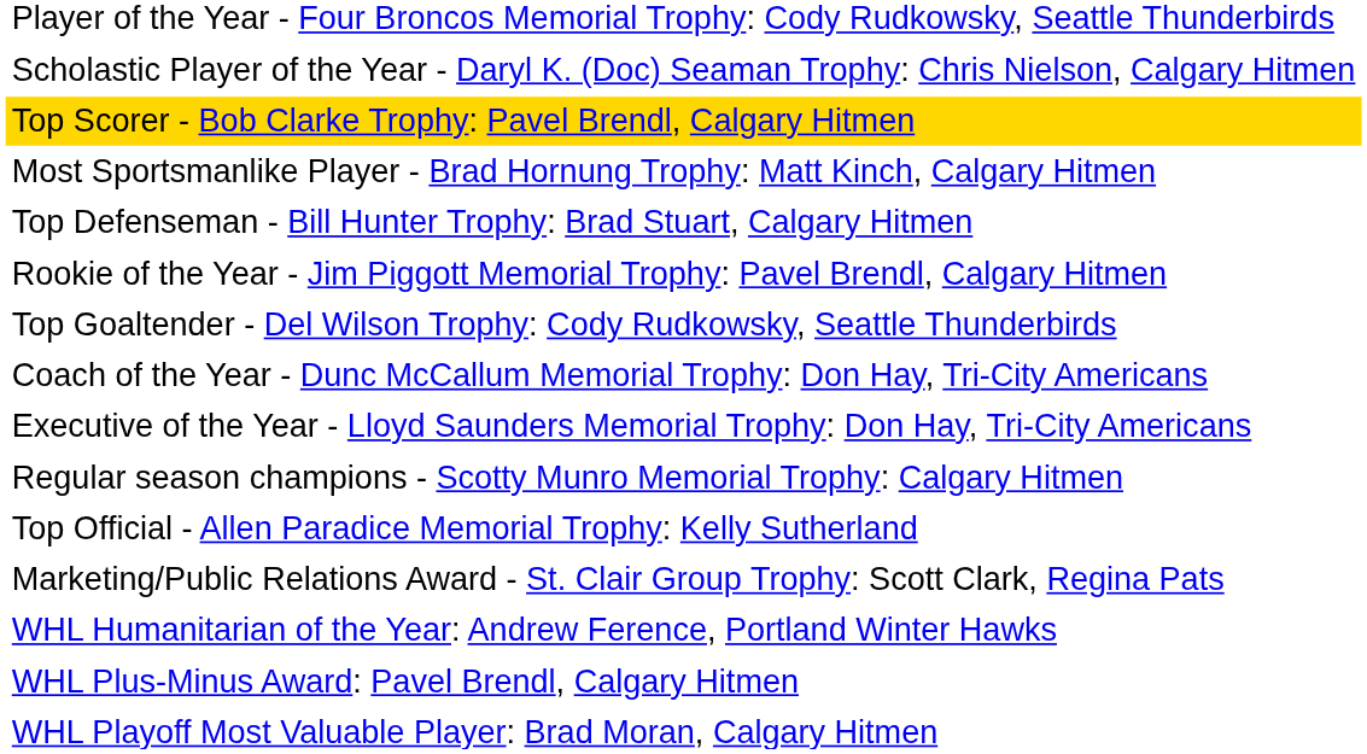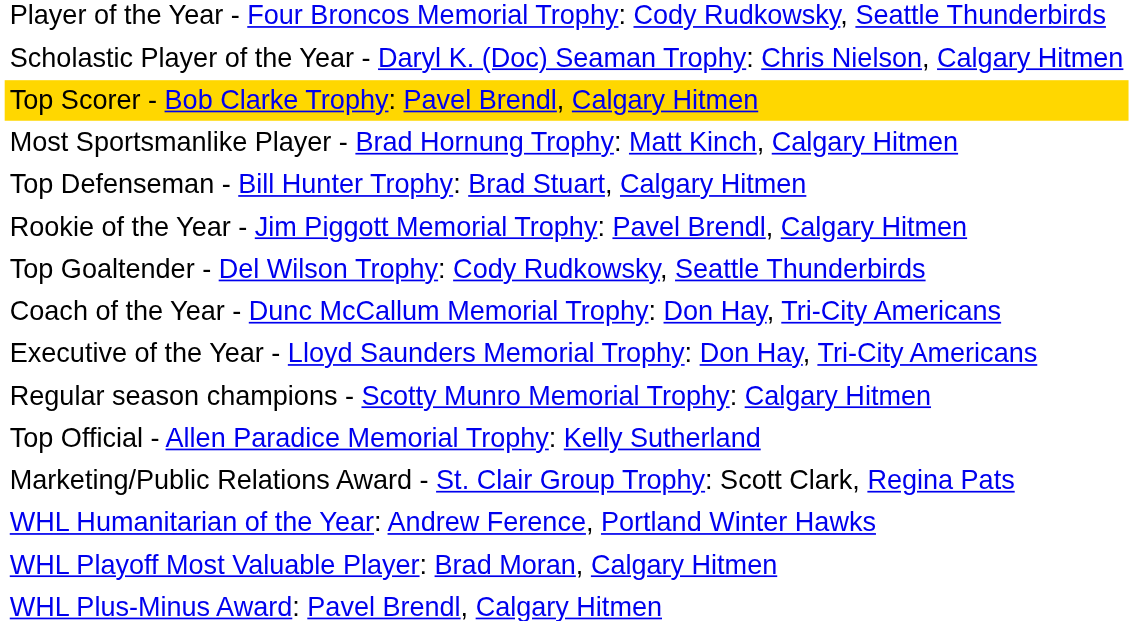row 14 | column 1: WHL Plus-Minus Award: Pavel Brendl, Calgary Hitmen -> WHL Playoff Most Valuable Player: Brad Moran, Calgary Hitmen
row 15 | column 1: WHL Playoff Most Valuable Player: Brad Moran, Calgary Hitmen -> WHL Plus-Minus Award: Pavel Brendl, Calgary Hitmen
